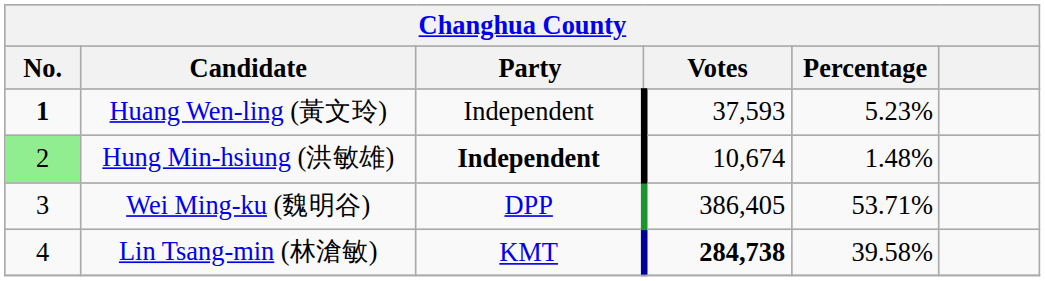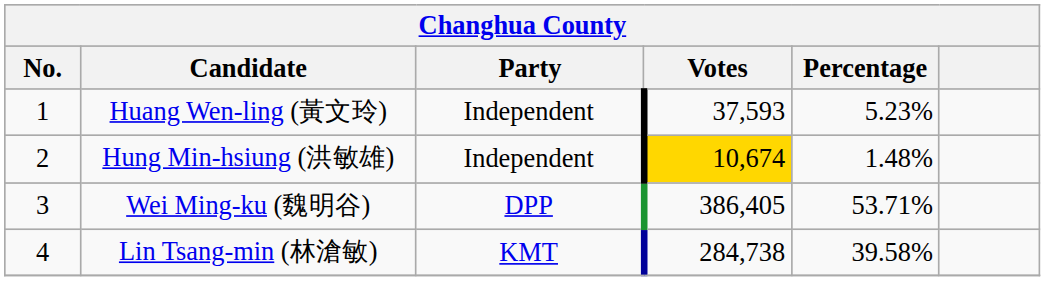Huang Wen-ling (黃文玲) | No.: bold -> normal
Hung Min-hsiung (洪敏雄) | No.: lightgreen background -> no background
Hung Min-hsiung (洪敏雄) | Party: bold -> normal
Hung Min-hsiung (洪敏雄) | Votes: no background -> gold background
Lin Tsang-min (林滄敏) | Votes: bold -> normal
